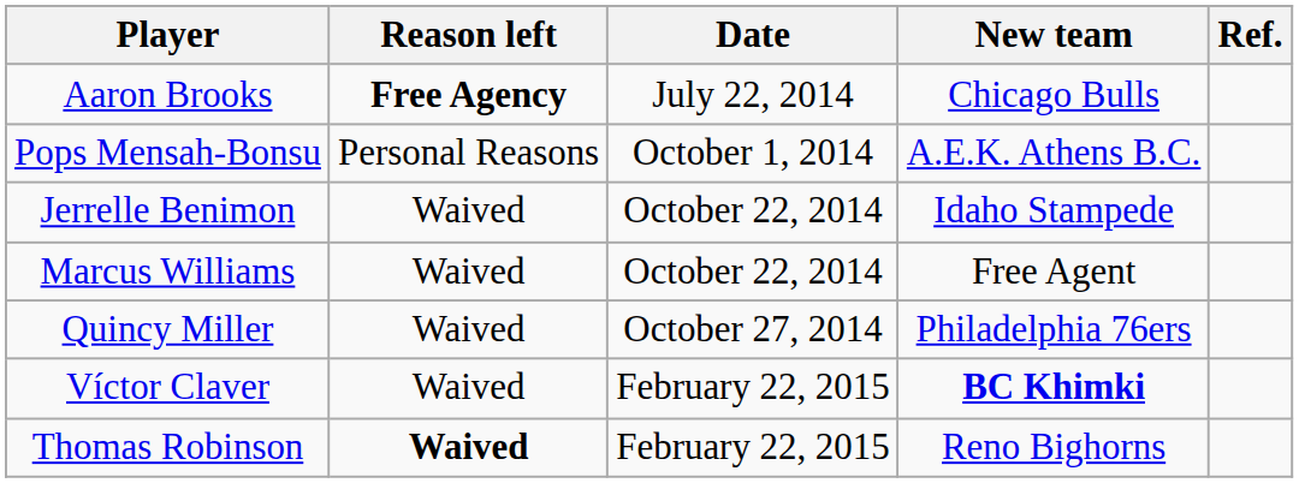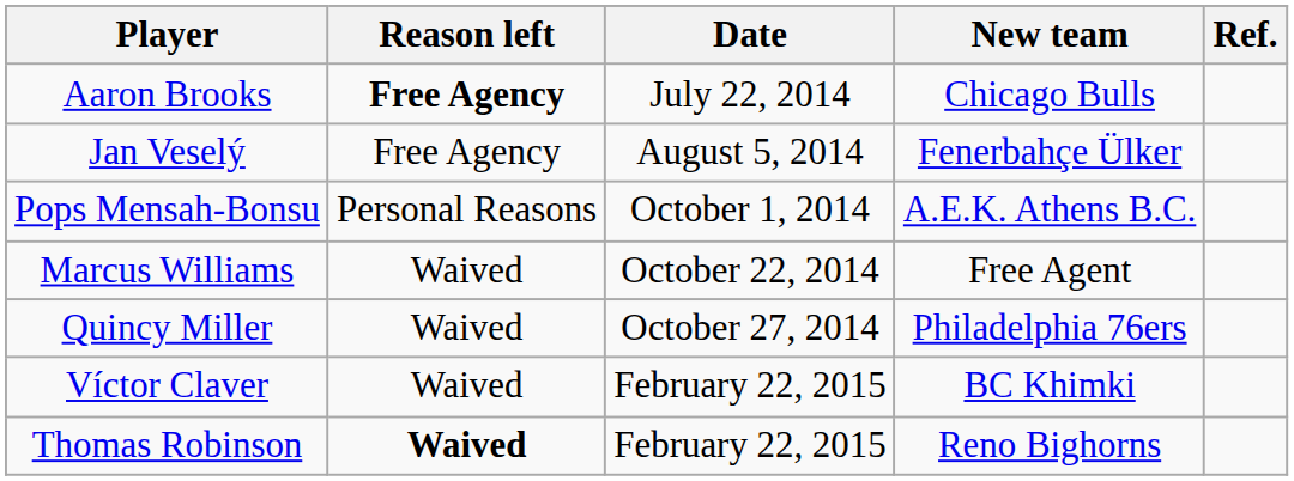+ row: Jan Veselý | Free Agency | August 5, 2014 | Fenerbahçe Ülker
- row: Jerrelle Benimon | Waived | October 22, 2014 | Idaho Stampede
Víctor Claver | New team: bold -> normal
